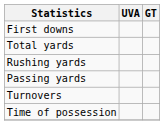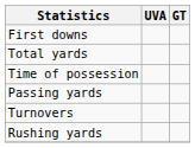rows swapped: Rushing yards <-> Time of possession
